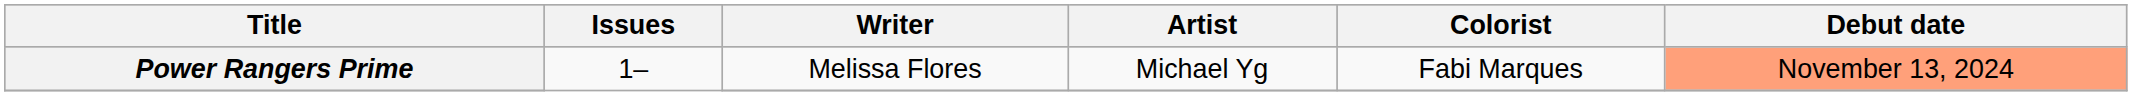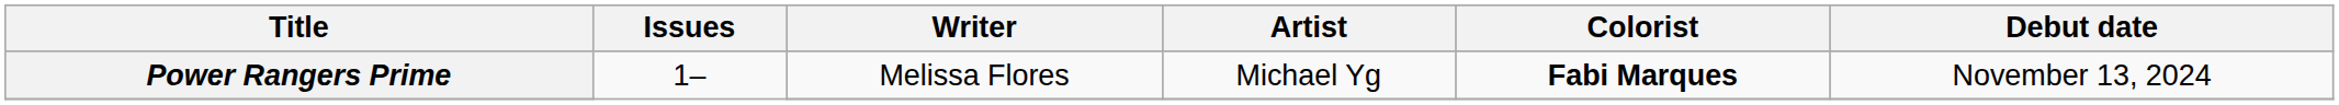Power Rangers Prime | Colorist: normal -> bold
Power Rangers Prime | Debut date: lightsalmon background -> no background
